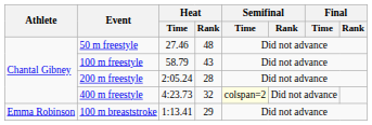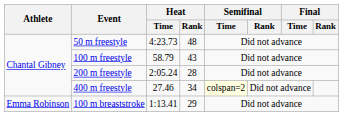50 m freestyle | Heat / Time: 27.46 -> 4:23.73
400 m freestyle | Heat / Time: 4:23.73 -> 27.46
400 m freestyle | Heat / Rank: 32 -> 34
